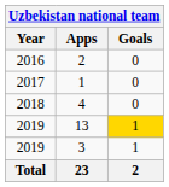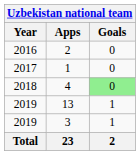4 | Goals: no background -> lightgreen background
13 | Goals: gold background -> no background
